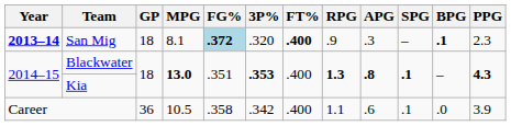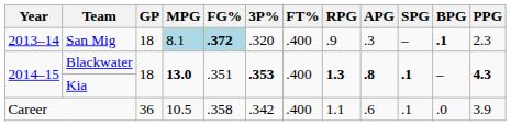San Mig | Year: bold -> normal
San Mig | MPG: no background -> lightblue background
San Mig | FT%: bold -> normal
